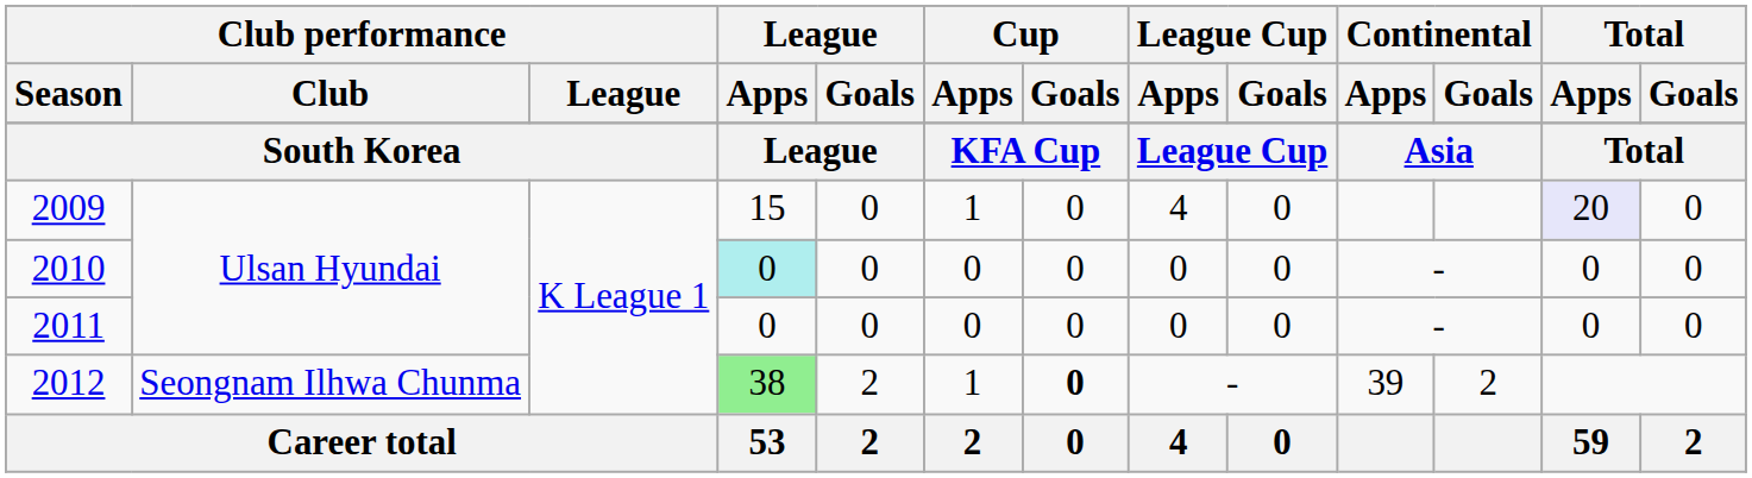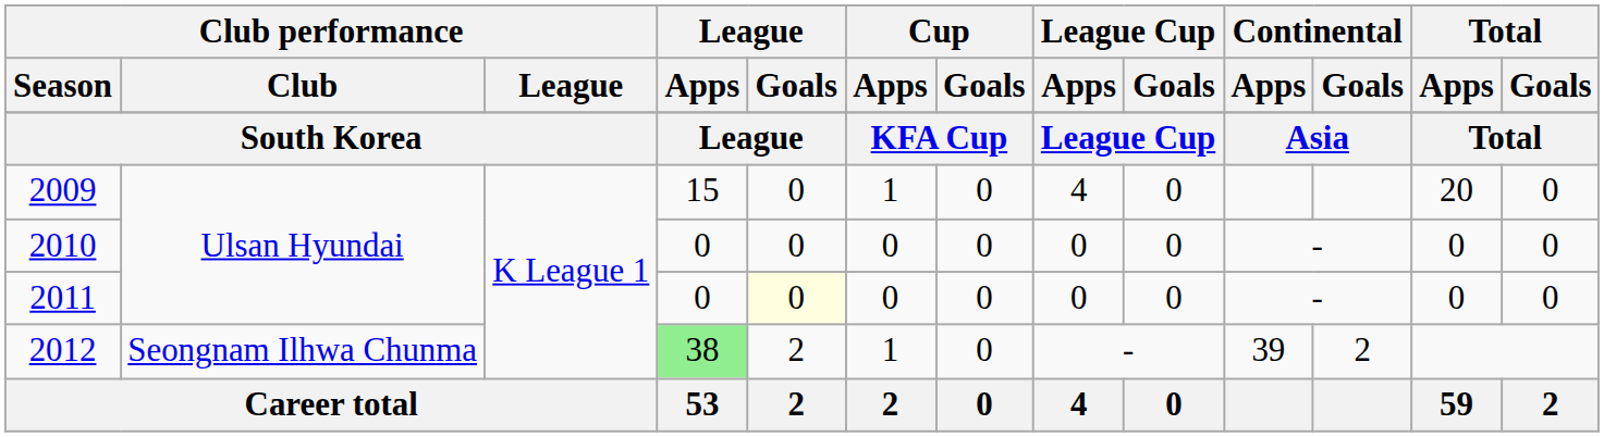2009 | Total / Apps: lavender background -> no background
2010 | League / Apps: paleturquoise background -> no background
2011 | League / Goals: no background -> lightyellow background
2012 | Cup / Goals: bold -> normal
